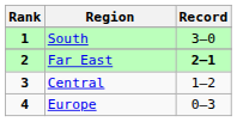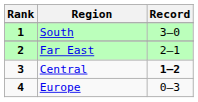Far East | Record: bold -> normal
Central | Record: normal -> bold
